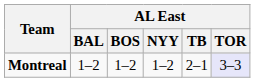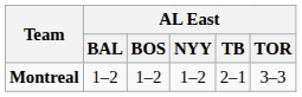Montreal | AL East / TOR: lavender background -> no background
